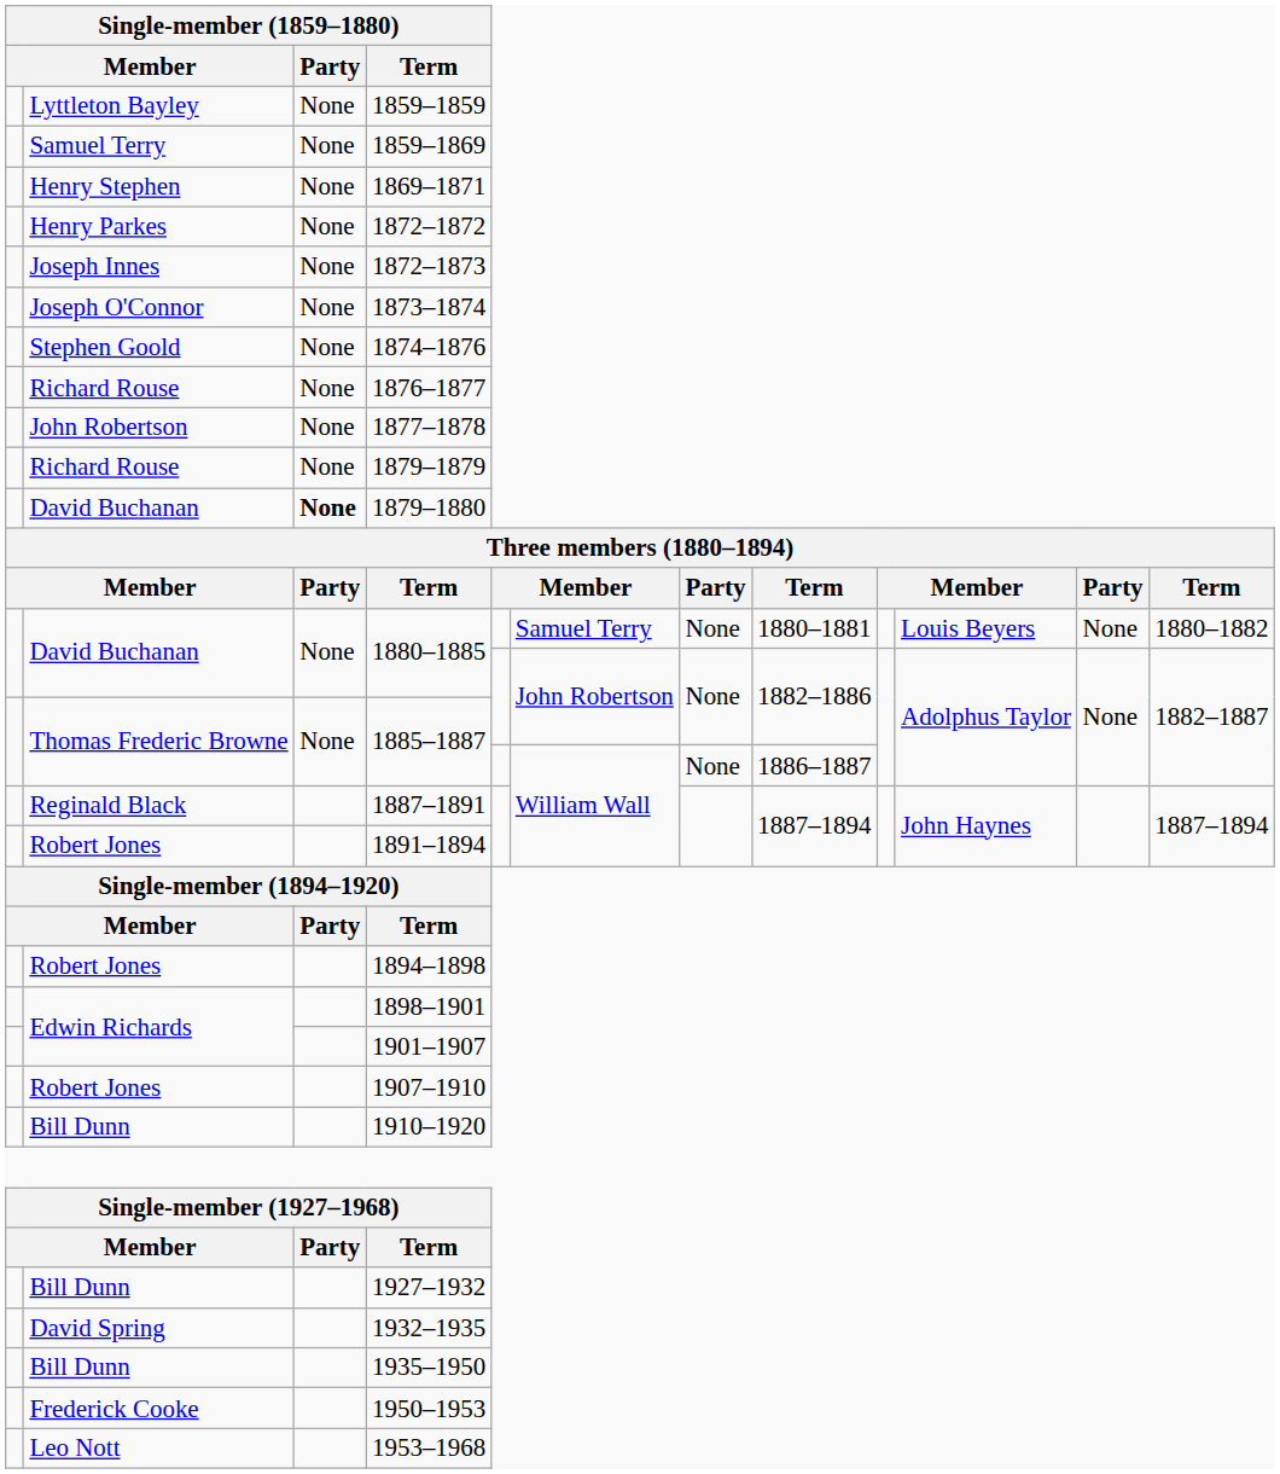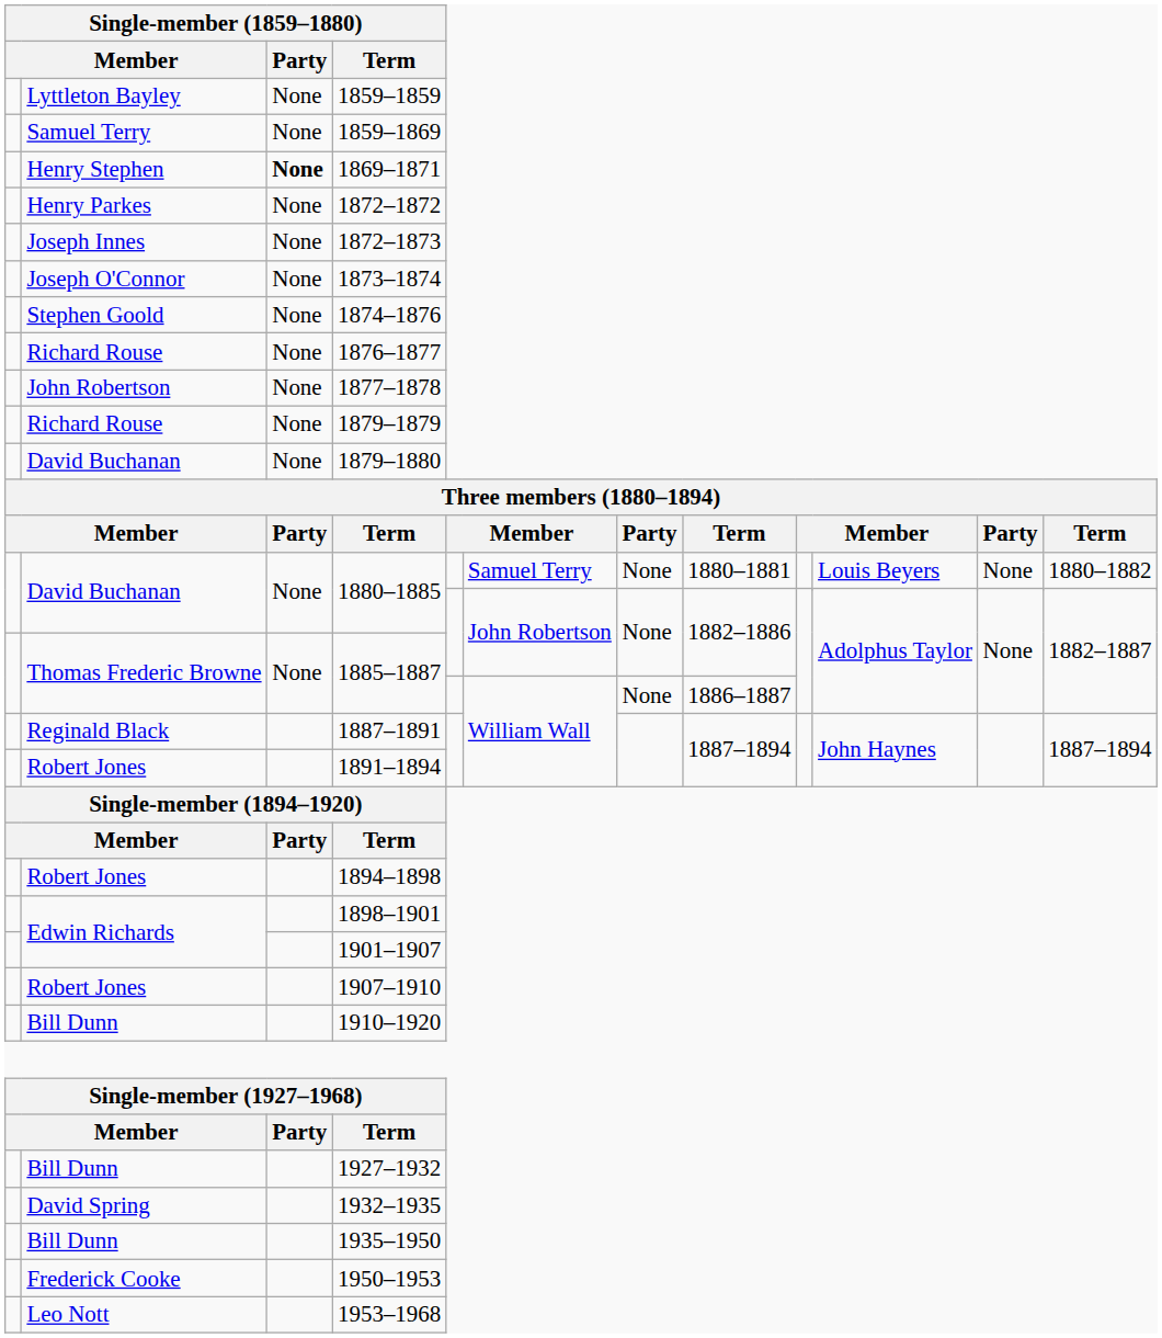1869–1871 | Single-member (1859–1880) / Party: normal -> bold
1879–1880 | Single-member (1859–1880) / Party: bold -> normal
